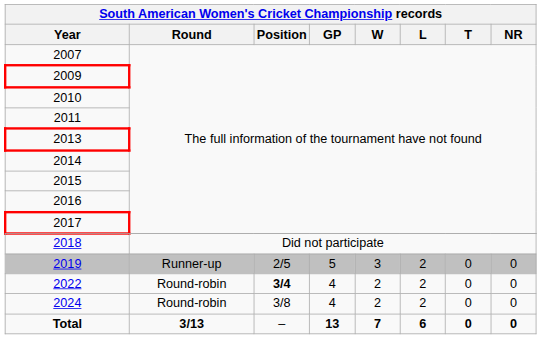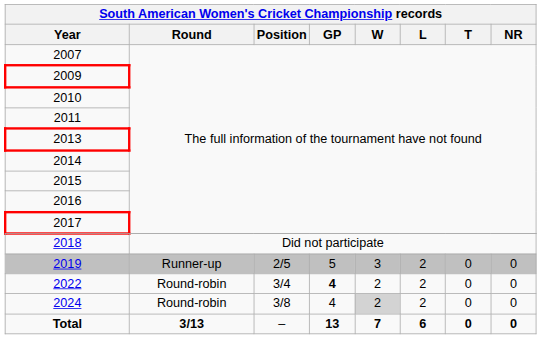2022 | Position: bold -> normal
2022 | GP: normal -> bold
2024 | W: no background -> lightgrey background
